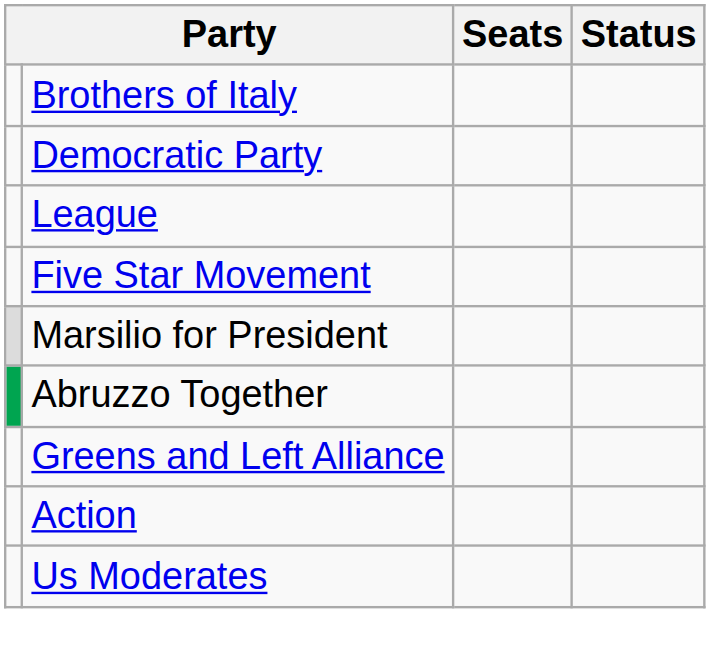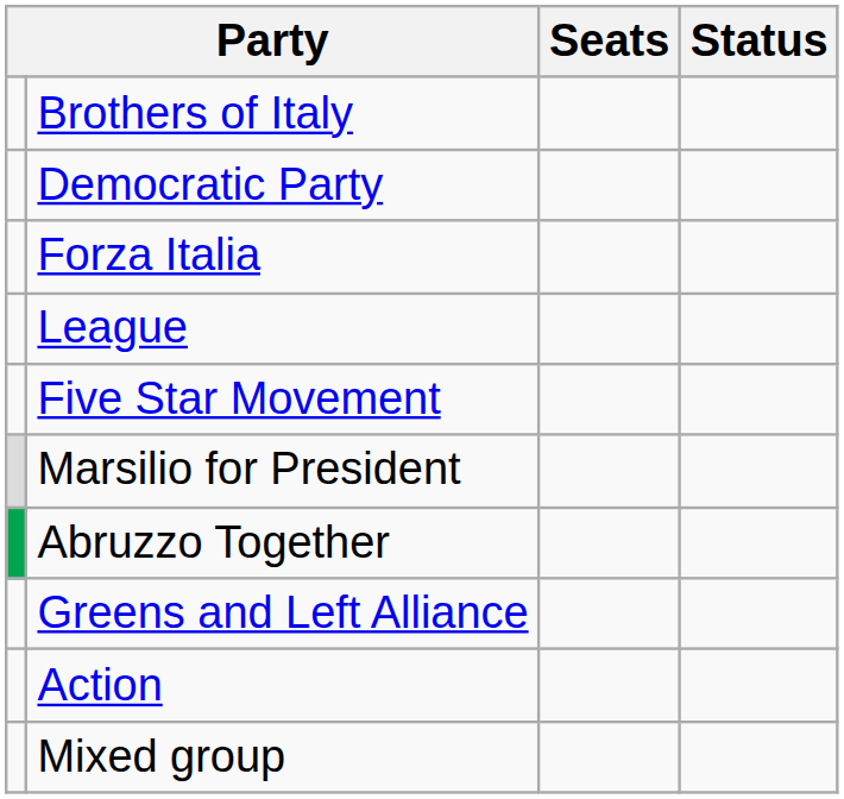+ row: Forza Italia
- row: Us Moderates
+ row: Mixed group
